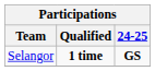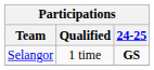Selangor | Qualified: bold -> normal
